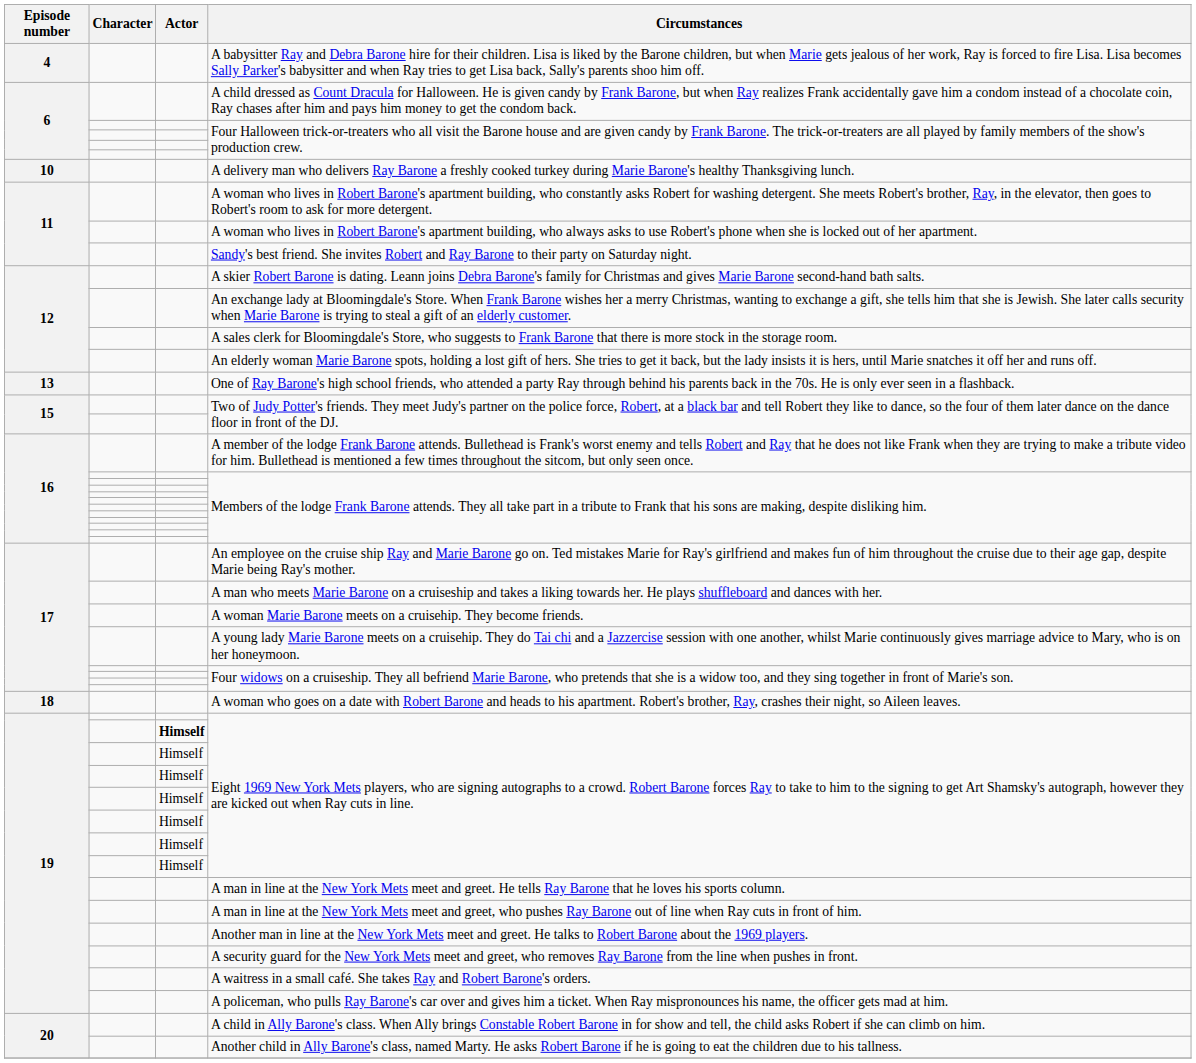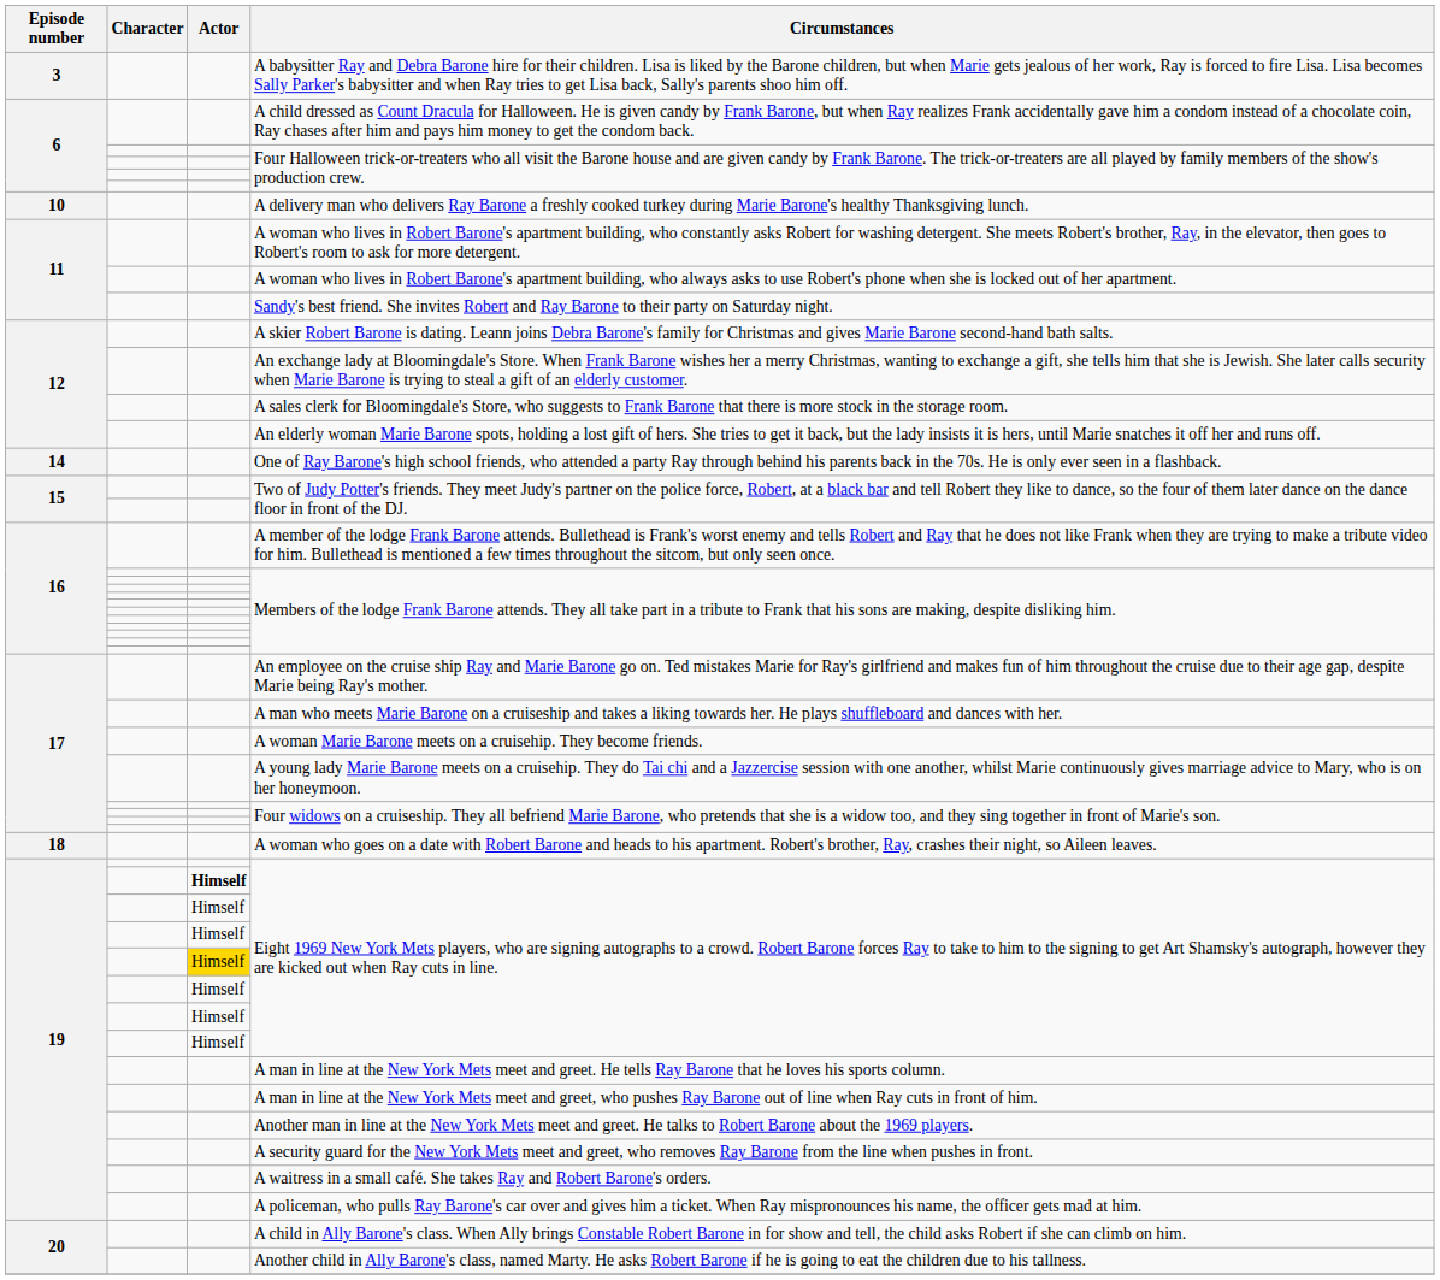row 2 | Episode number: 4 -> 3
row 16 | Episode number: 13 -> 14
row 44 | Actor: no background -> gold background
